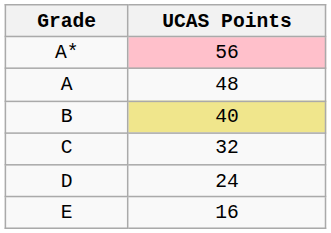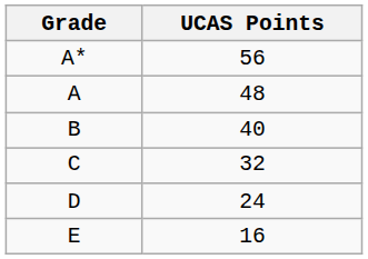A* | UCAS Points: pink background -> no background
B | UCAS Points: khaki background -> no background
